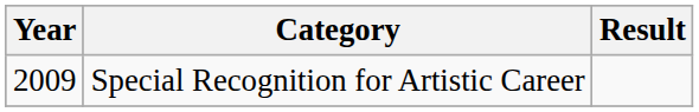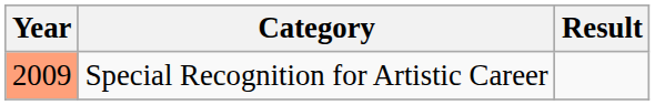row 2 | Year: no background -> lightsalmon background
